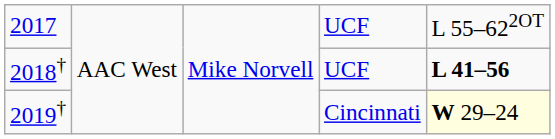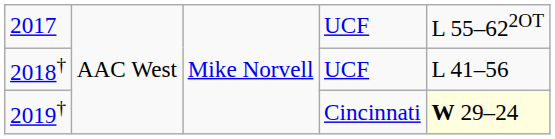2018† / UCF | column 5: bold -> normal
